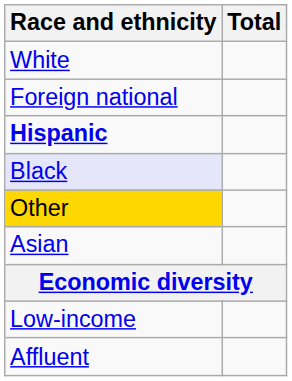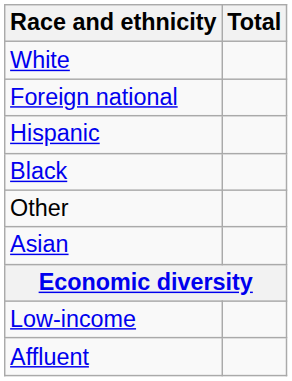Hispanic | Race and ethnicity: bold -> normal
Black | Race and ethnicity: lavender background -> no background
Other | Race and ethnicity: gold background -> no background
